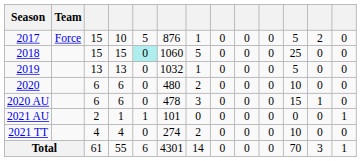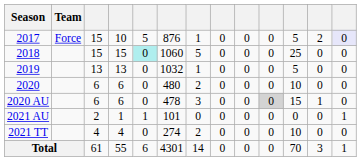2017 | column 13: no background -> lavender background
2020 AU | column 10: no background -> lightgrey background
